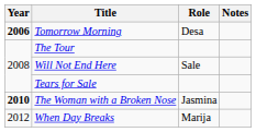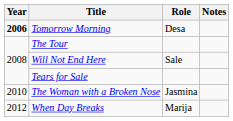The Woman with a Broken Nose | Year: bold -> normal
